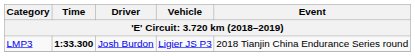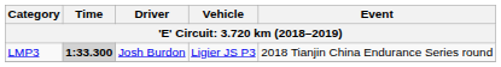LMP3 | Time: no background -> lightgrey background
